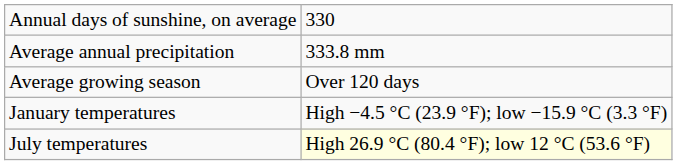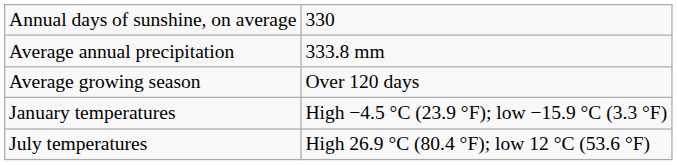July temperatures | column 2: lightyellow background -> no background
